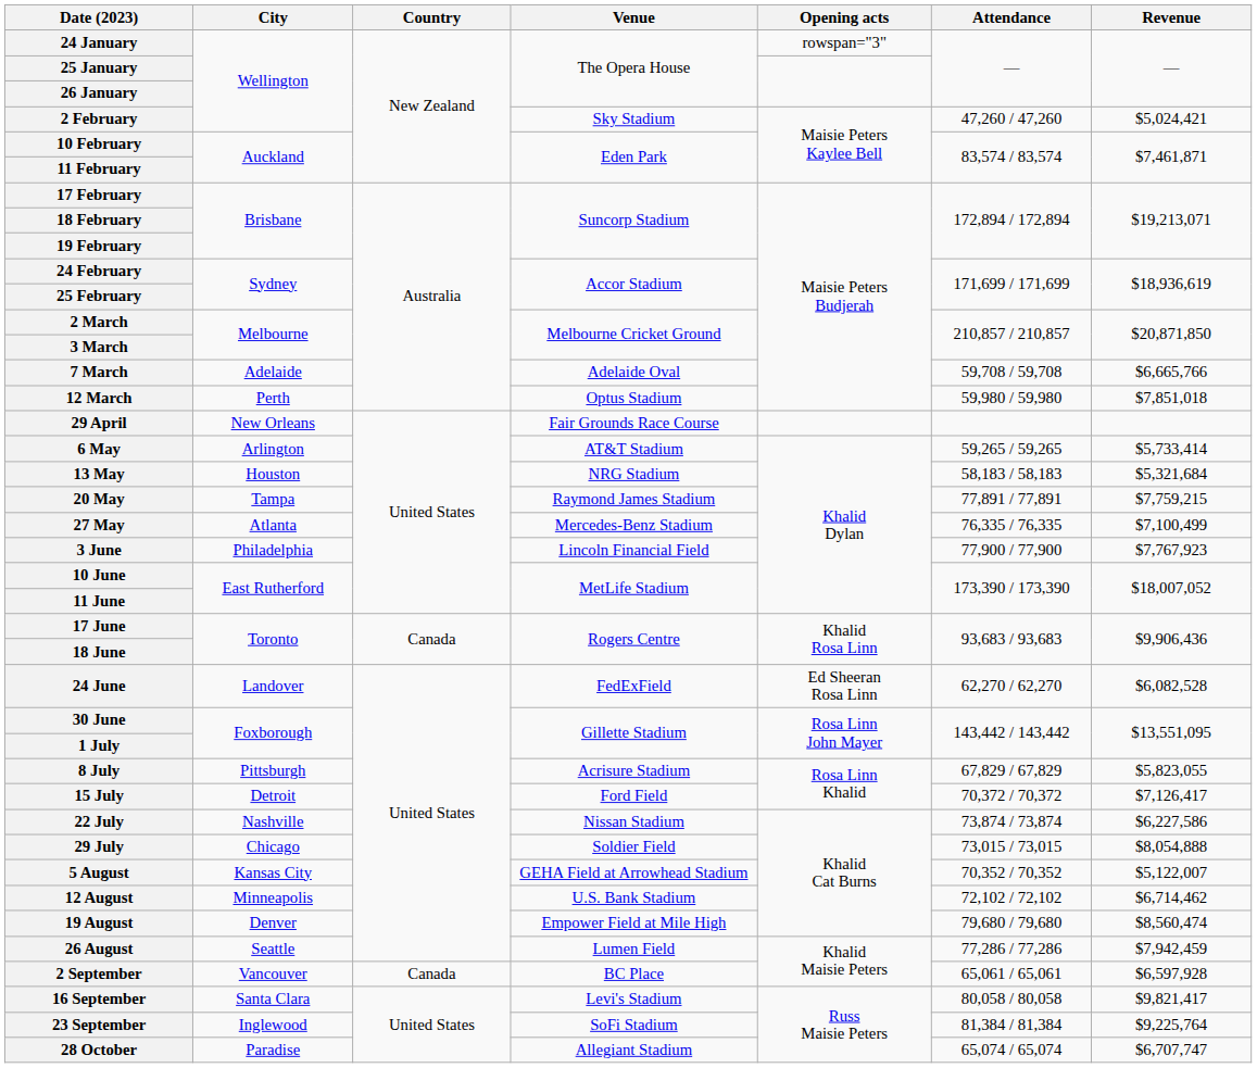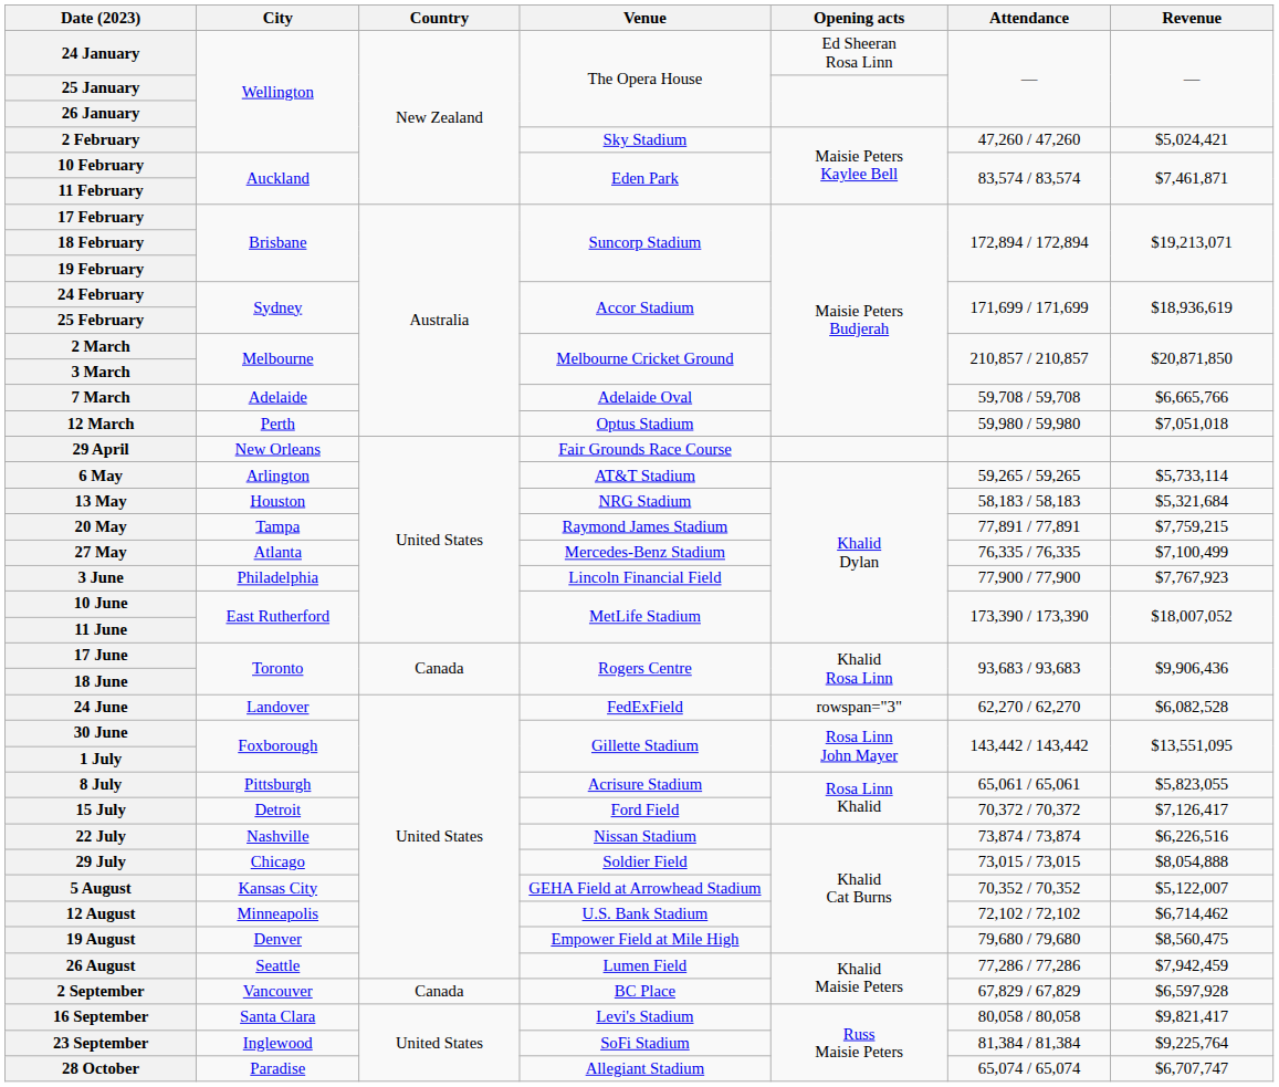24 January | Opening acts: rowspan="3" -> Ed Sheeran Rosa Linn
12 March | Revenue: $7,851,018 -> $7,051,018
6 May | Revenue: $5,733,414 -> $5,733,114
24 June | Opening acts: Ed Sheeran Rosa Linn -> rowspan="3"
8 July | Attendance: 67,829 / 67,829 -> 65,061 / 65,061
22 July | Revenue: $6,227,586 -> $6,226,516
19 August | Revenue: $8,560,474 -> $8,560,475
2 September | Attendance: 65,061 / 65,061 -> 67,829 / 67,829
